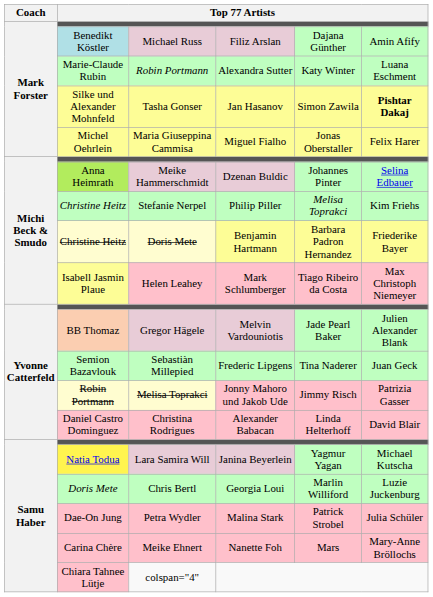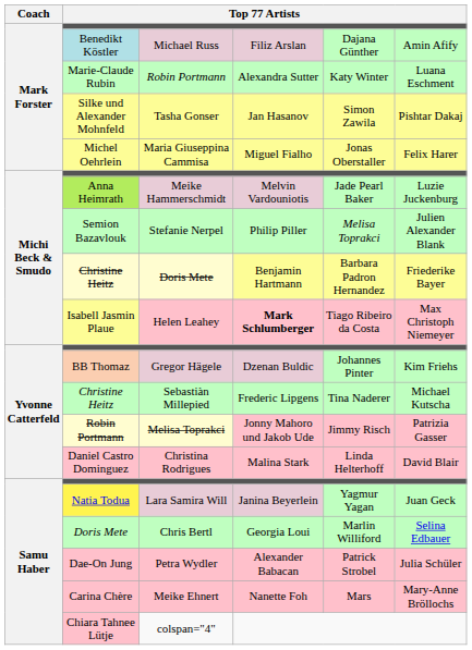Tasha Gonser | column 6: bold -> normal
Meike Hammerschmidt | column 4: Dzenan Buldic -> Melvin Vardouniotis
Meike Hammerschmidt | column 5: Johannes Pinter -> Jade Pearl Baker
Meike Hammerschmidt | column 6: Selina Edbauer -> Luzie Juckenburg
Stefanie Nerpel | column 2: Christine Heitz -> Semion Bazavlouk
Stefanie Nerpel | column 6: Kim Friehs -> Julien Alexander Blank
Helen Leahey | column 4: normal -> bold
Gregor Hägele | column 4: Melvin Vardouniotis -> Dzenan Buldic
Gregor Hägele | column 5: Jade Pearl Baker -> Johannes Pinter
Gregor Hägele | column 6: Julien Alexander Blank -> Kim Friehs
Sebastiàn Millepied | column 2: Semion Bazavlouk -> Christine Heitz
Sebastiàn Millepied | column 6: Juan Geck -> Michael Kutscha
Christina Rodrigues | column 4: Alexander Babacan -> Malina Stark
Lara Samira Will | column 6: Michael Kutscha -> Juan Geck
Chris Bertl | column 6: Luzie Juckenburg -> Selina Edbauer
Petra Wydler | column 4: Malina Stark -> Alexander Babacan
